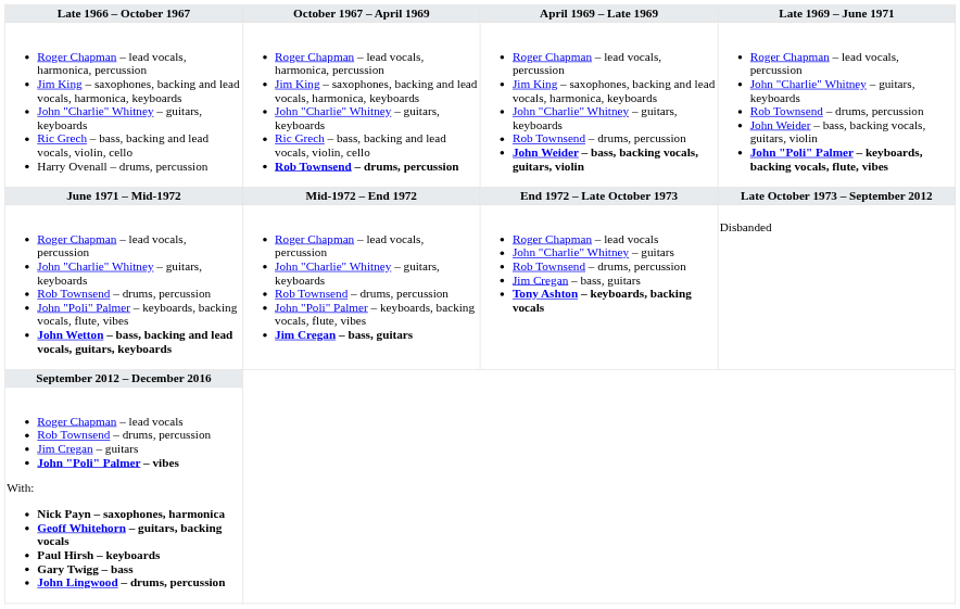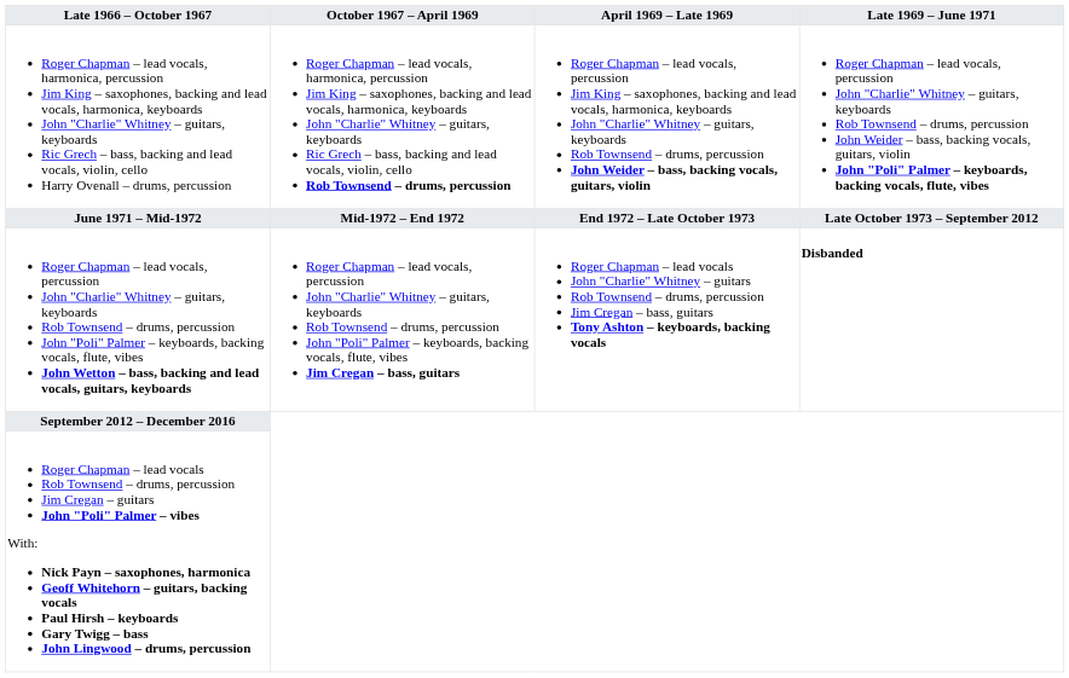row 4 | Late 1969 – June 1971: normal -> bold
